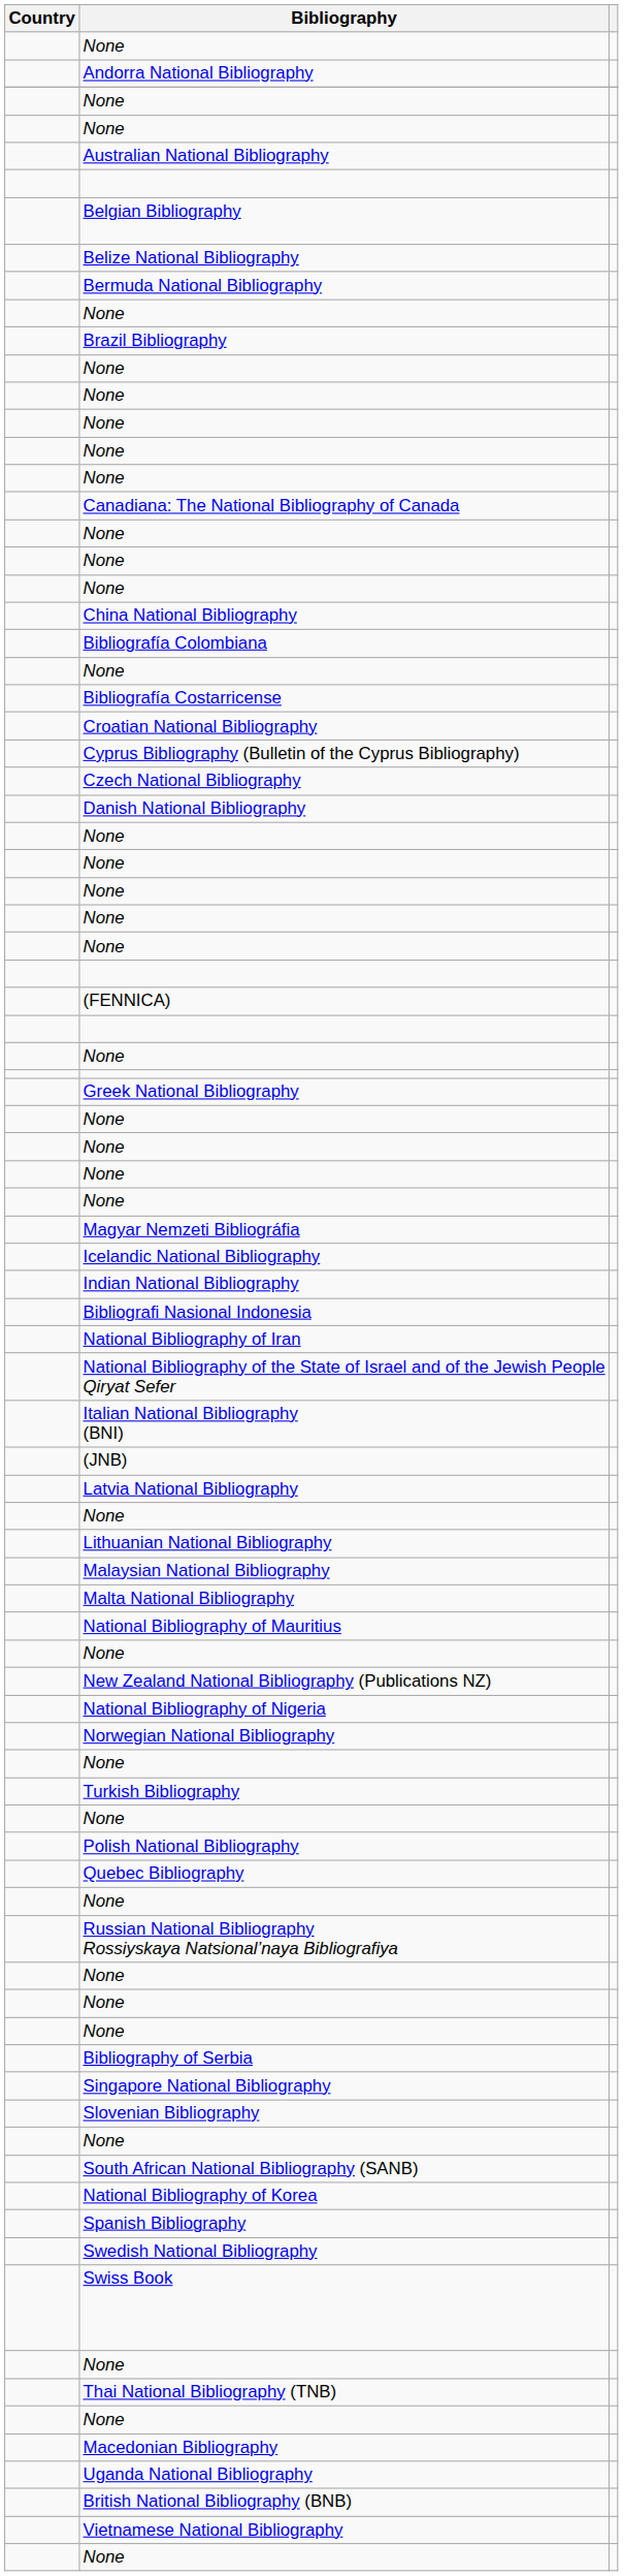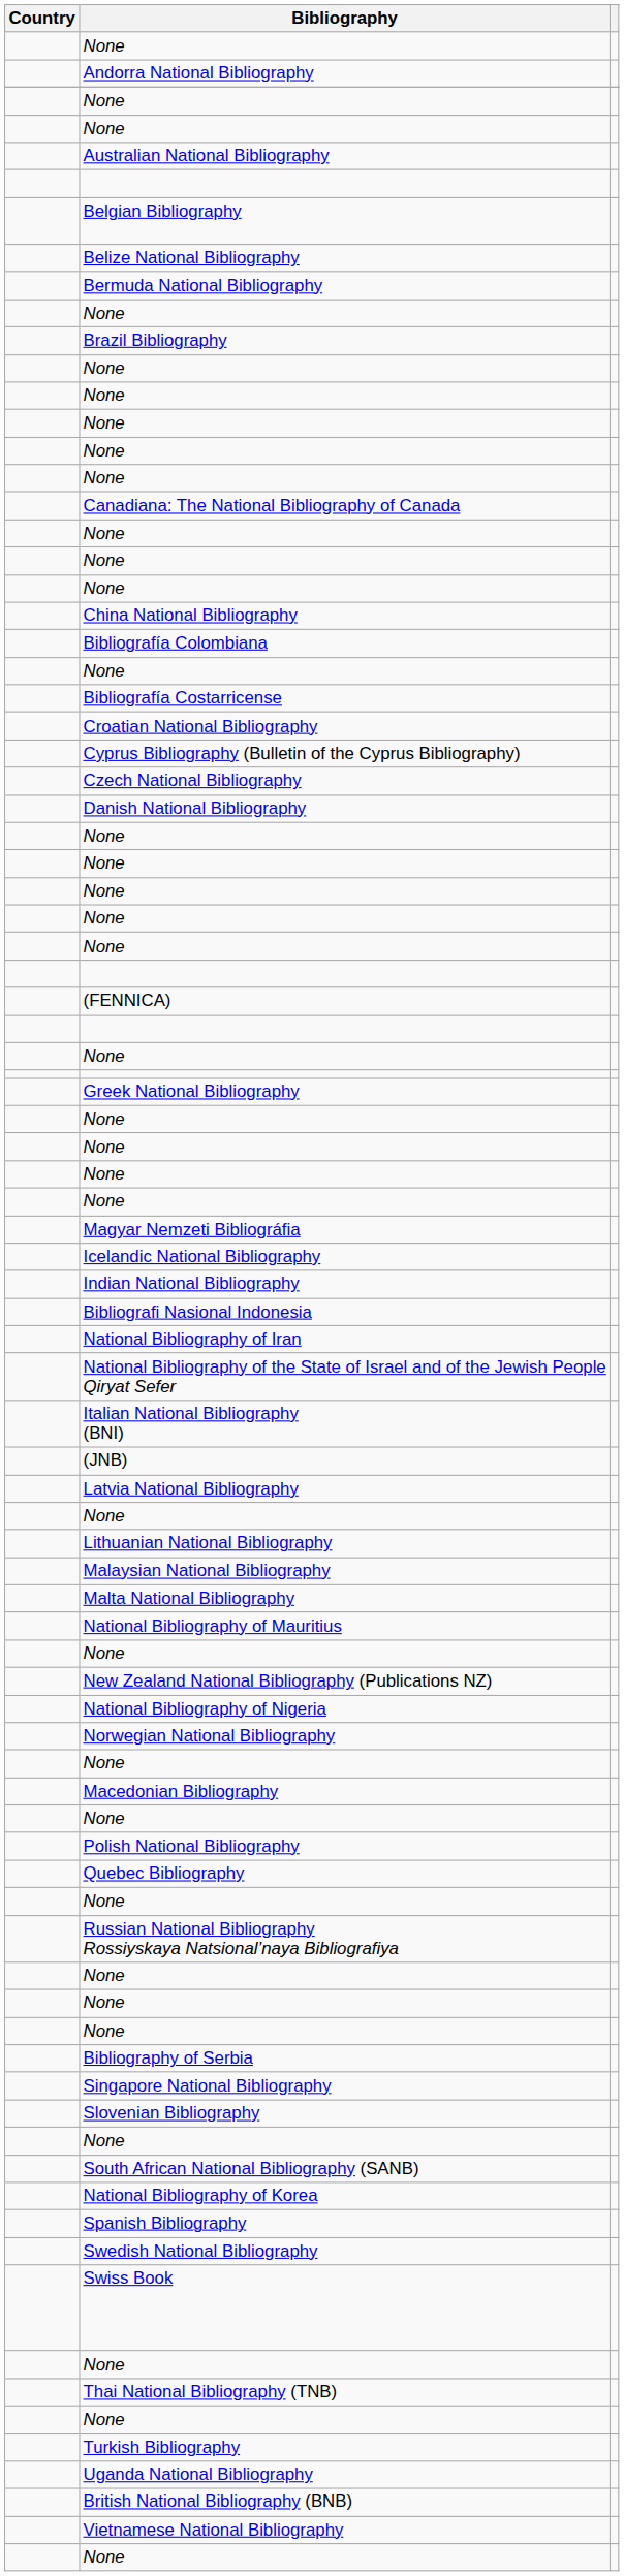rows swapped: Macedonian Bibliography <-> Turkish Bibliography
